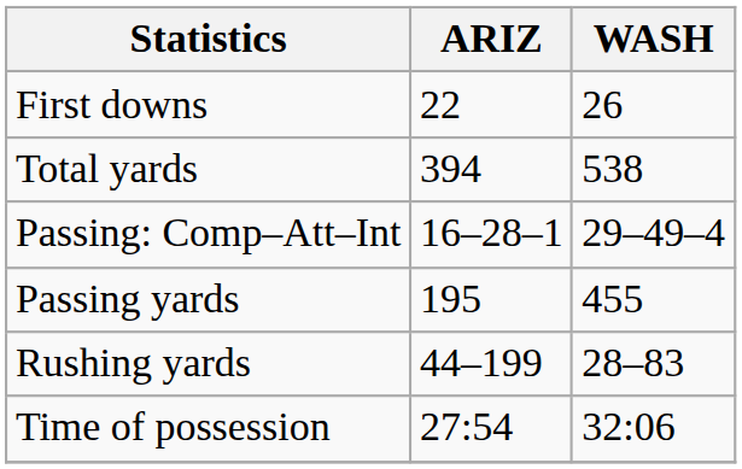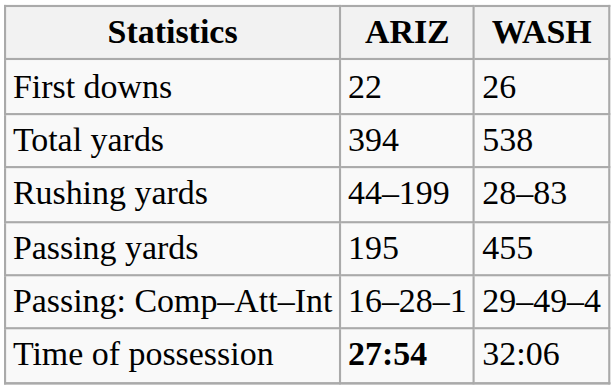rows swapped: Rushing yards <-> Passing: Comp–Att–Int
Time of possession | ARIZ: normal -> bold
